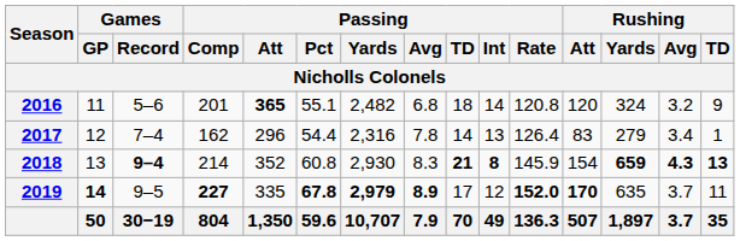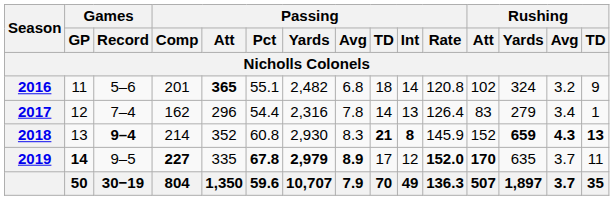2016 | Rushing / Att: 120 -> 102
2018 | Rushing / Att: 154 -> 152
